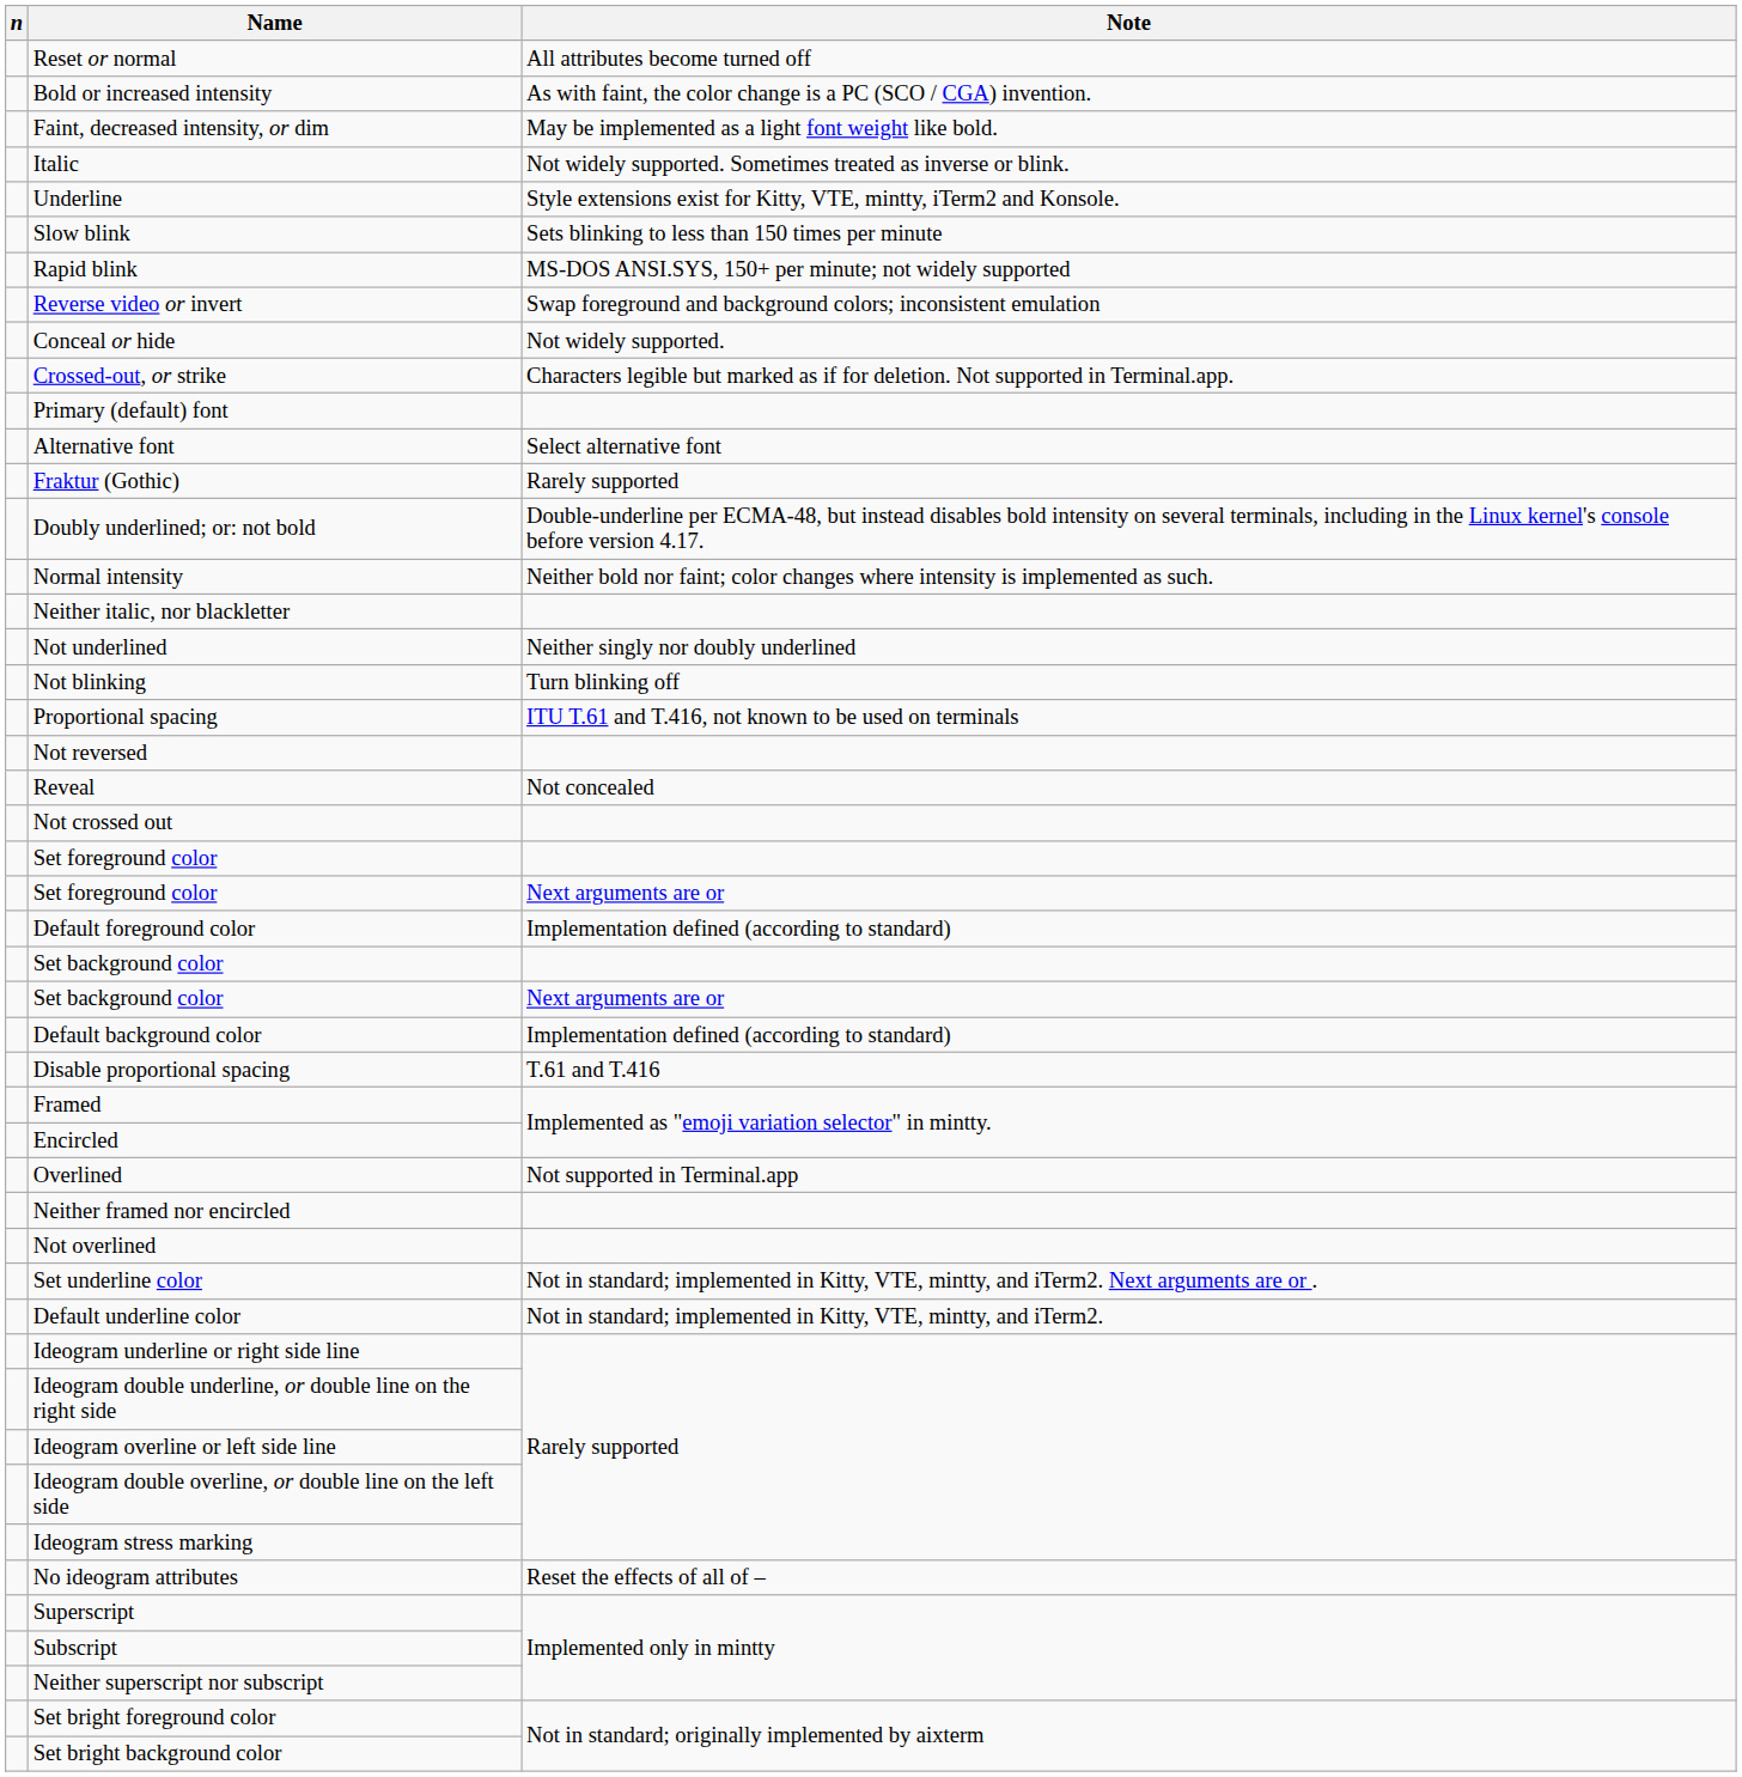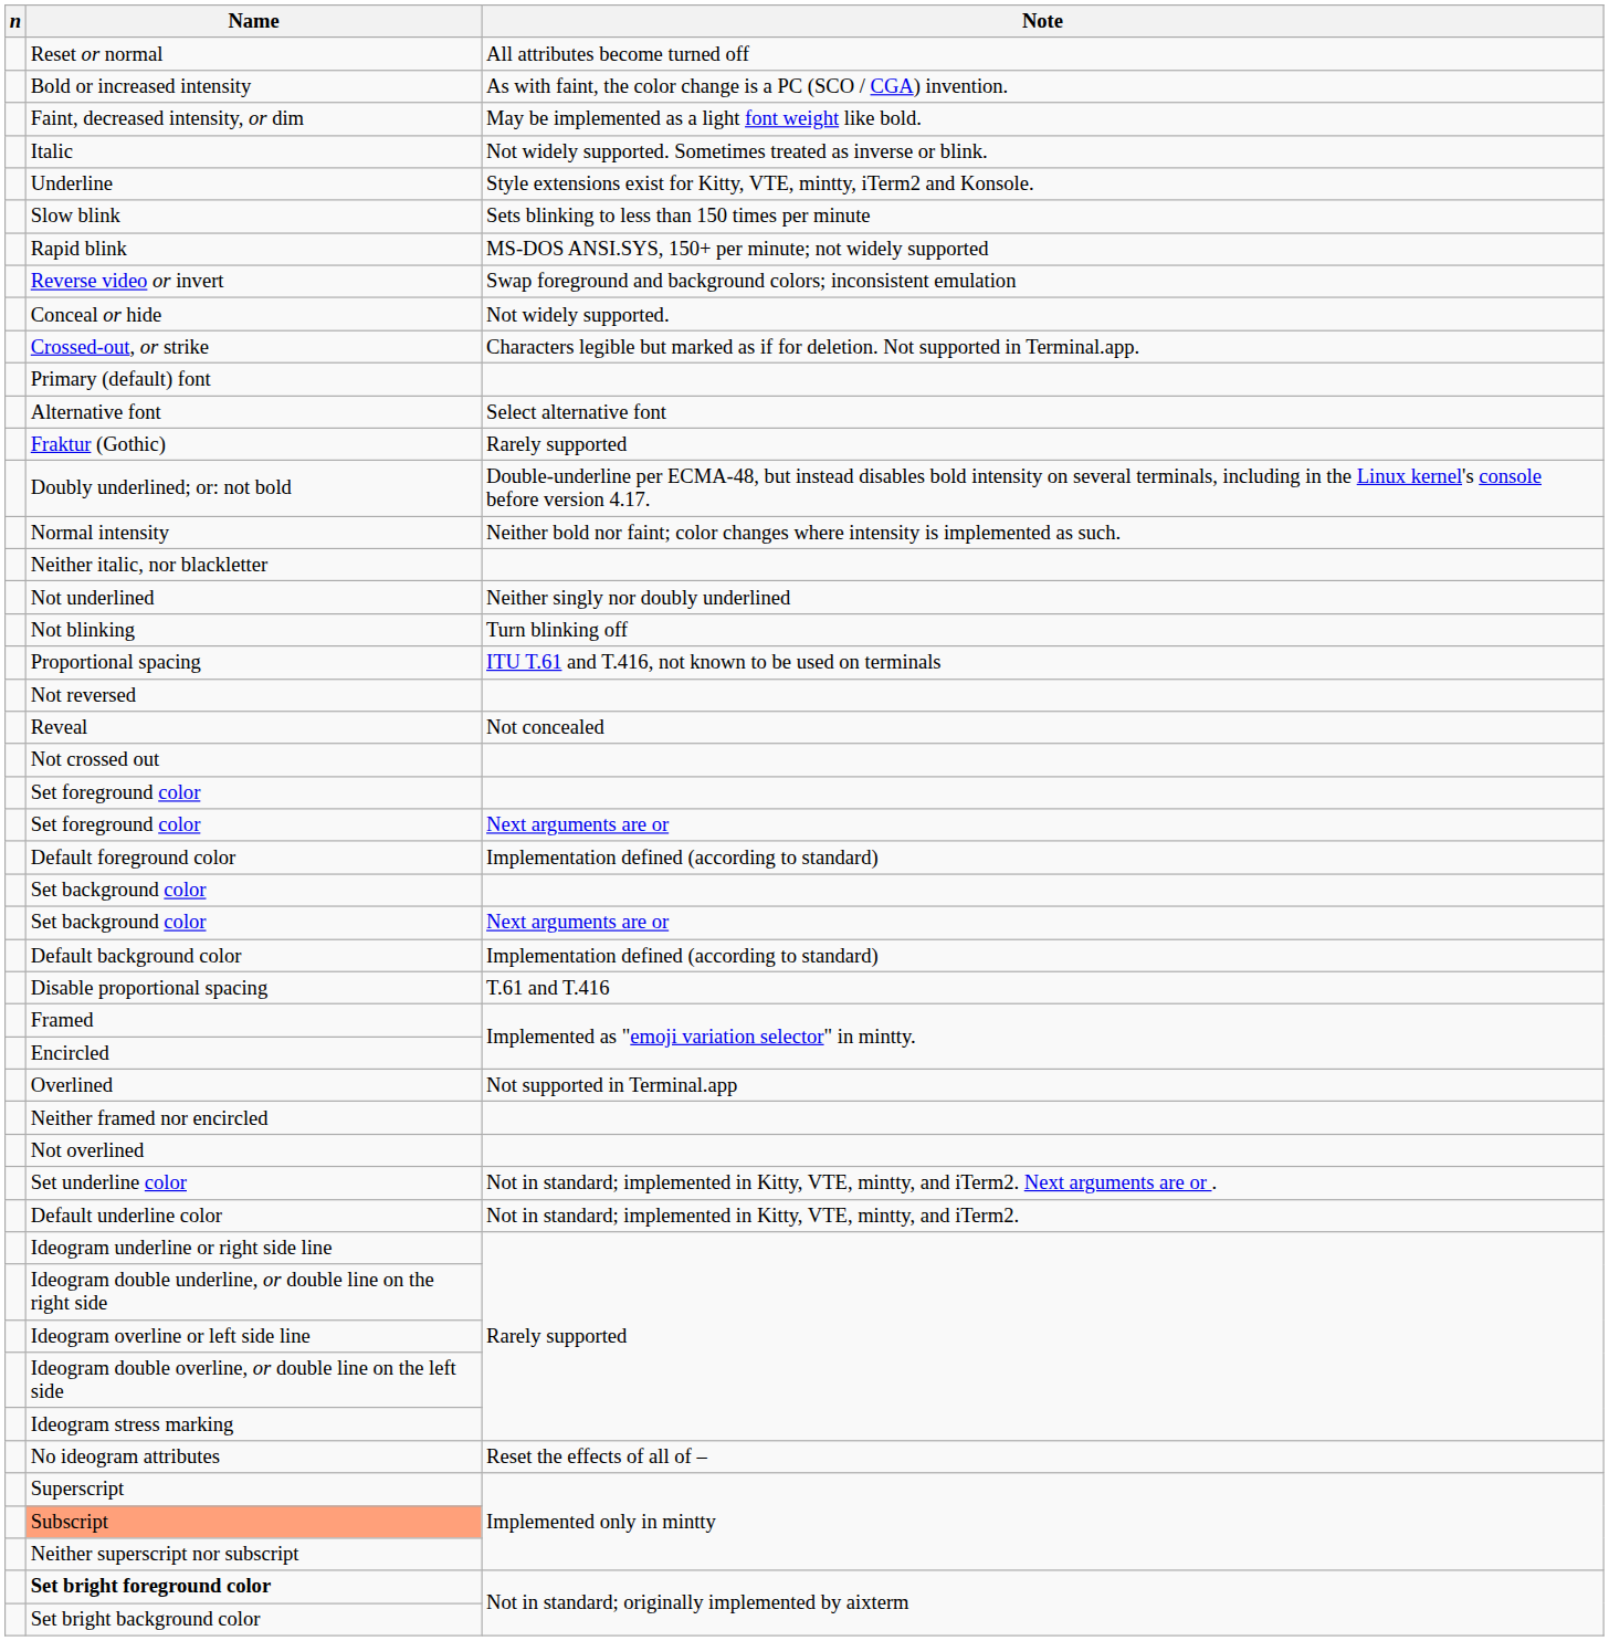Subscript | Name: no background -> lightsalmon background
Set bright foreground color | Name: normal -> bold
